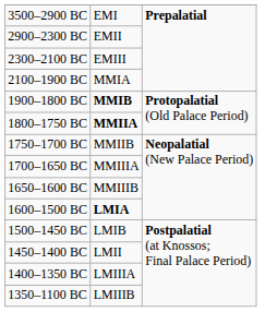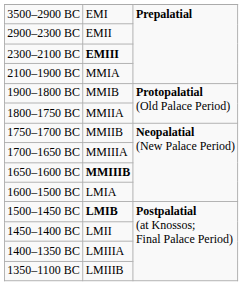2300–2100 BC | column 2: normal -> bold
1900–1800 BC | column 2: bold -> normal
1800–1750 BC | column 2: bold -> normal
1650–1600 BC | column 2: normal -> bold
1600–1500 BC | column 2: bold -> normal
1500–1450 BC | column 2: normal -> bold
